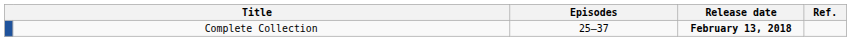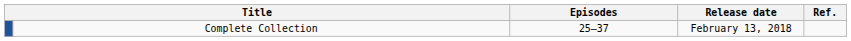Complete Collection | Release date: bold -> normal
